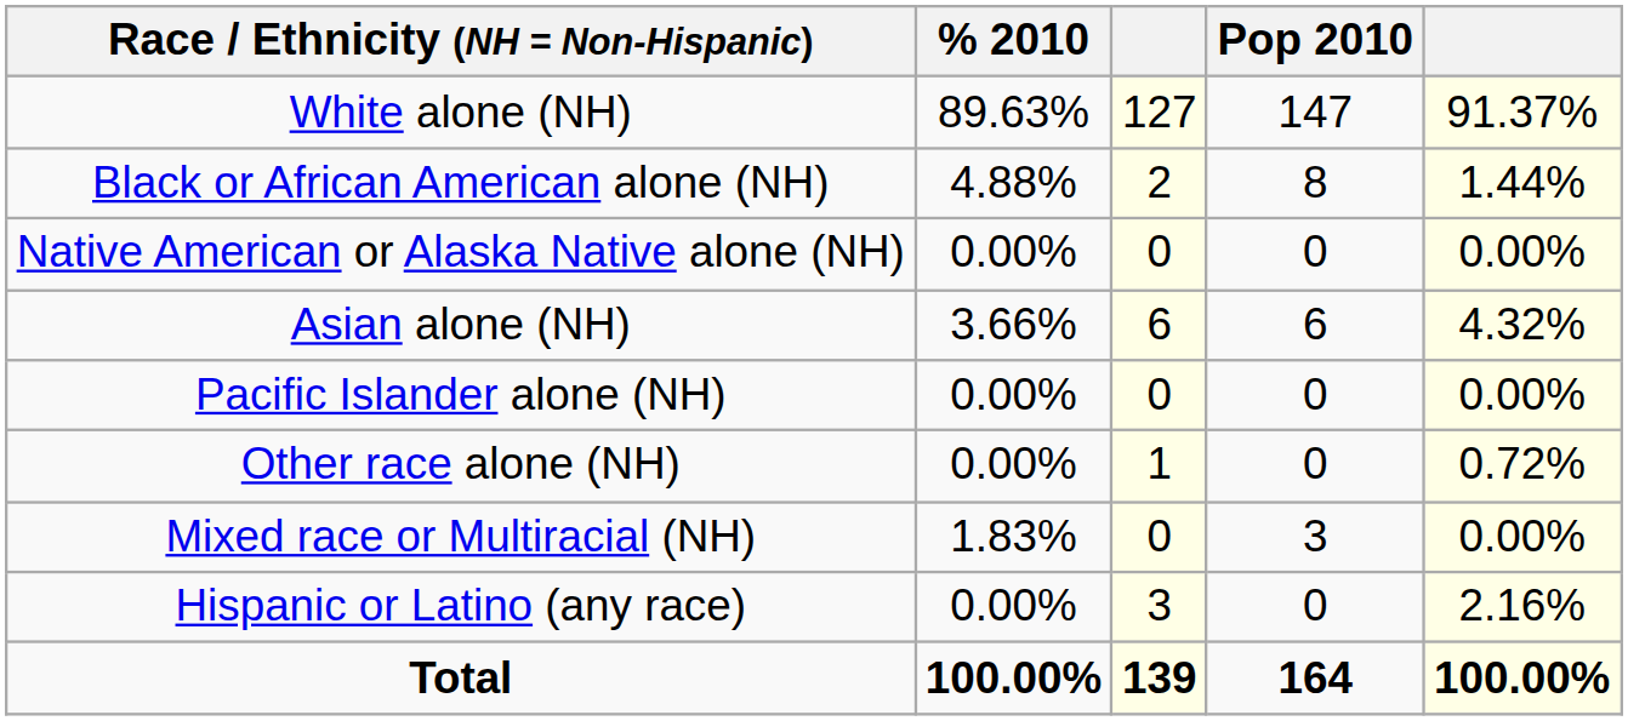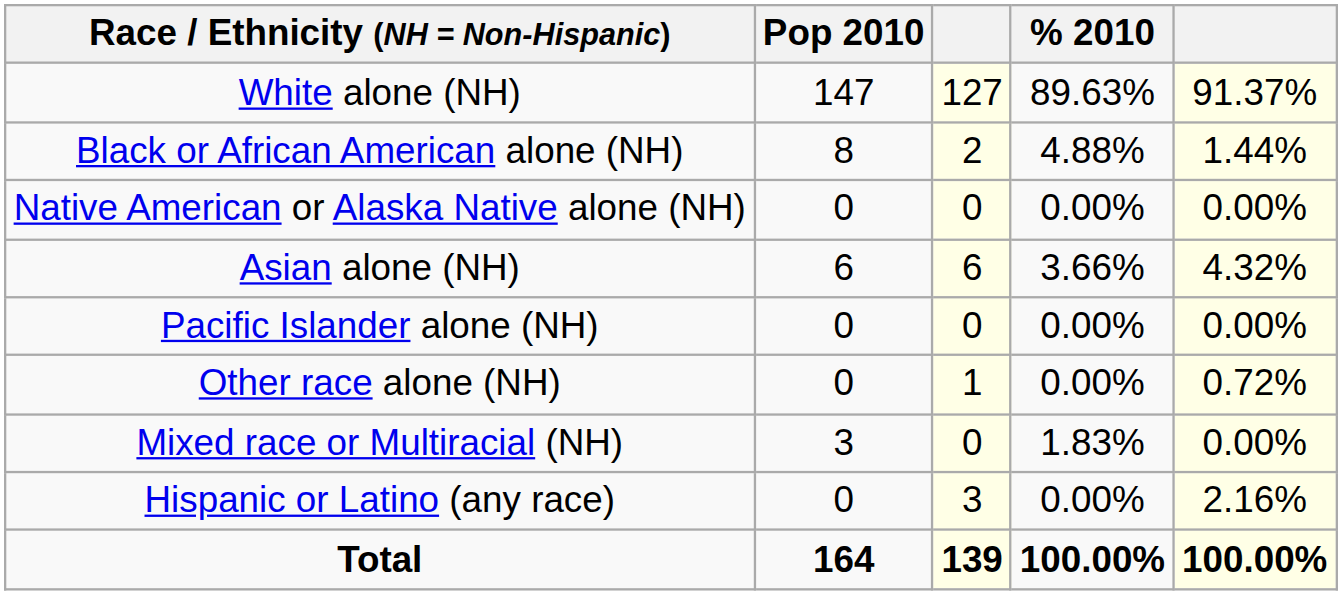columns swapped: Pop 2010 <-> % 2010
